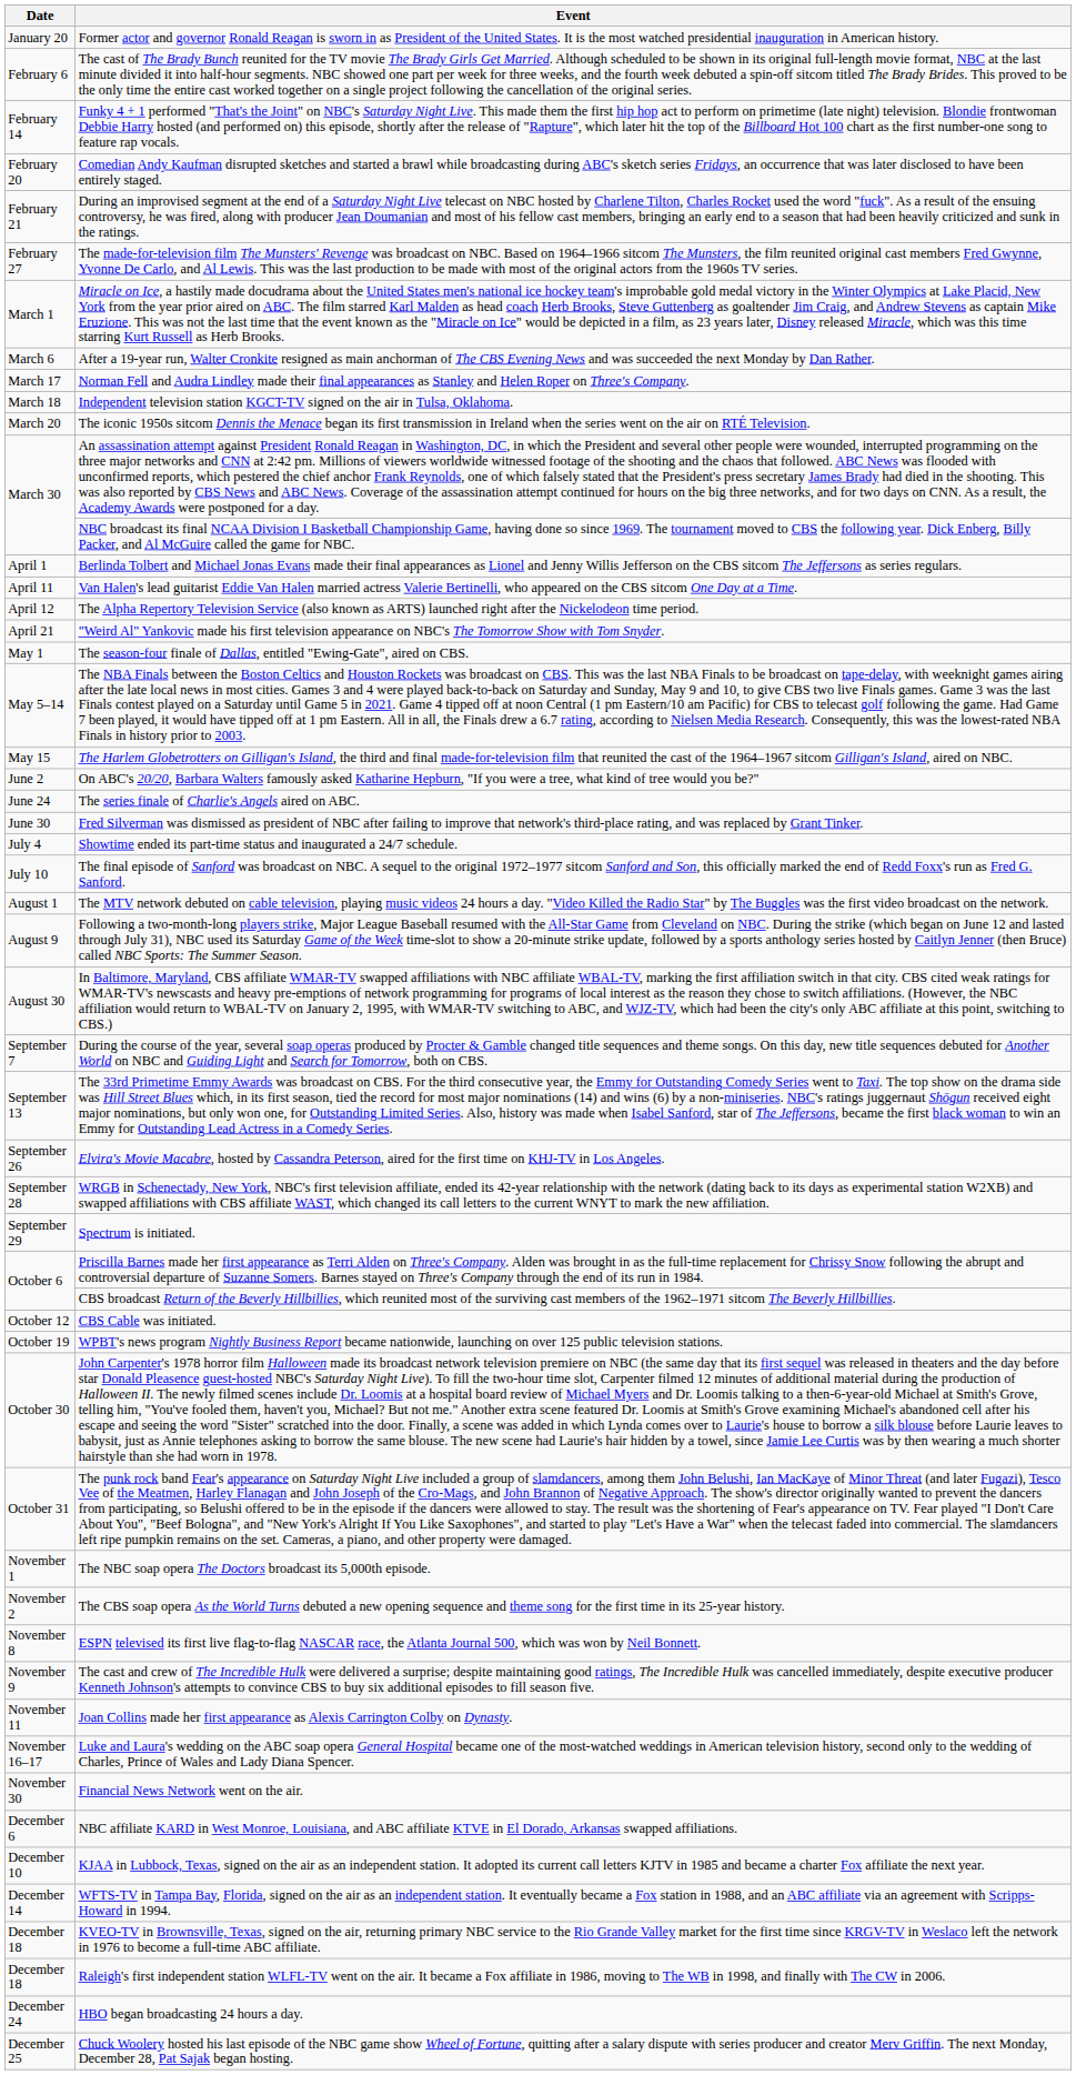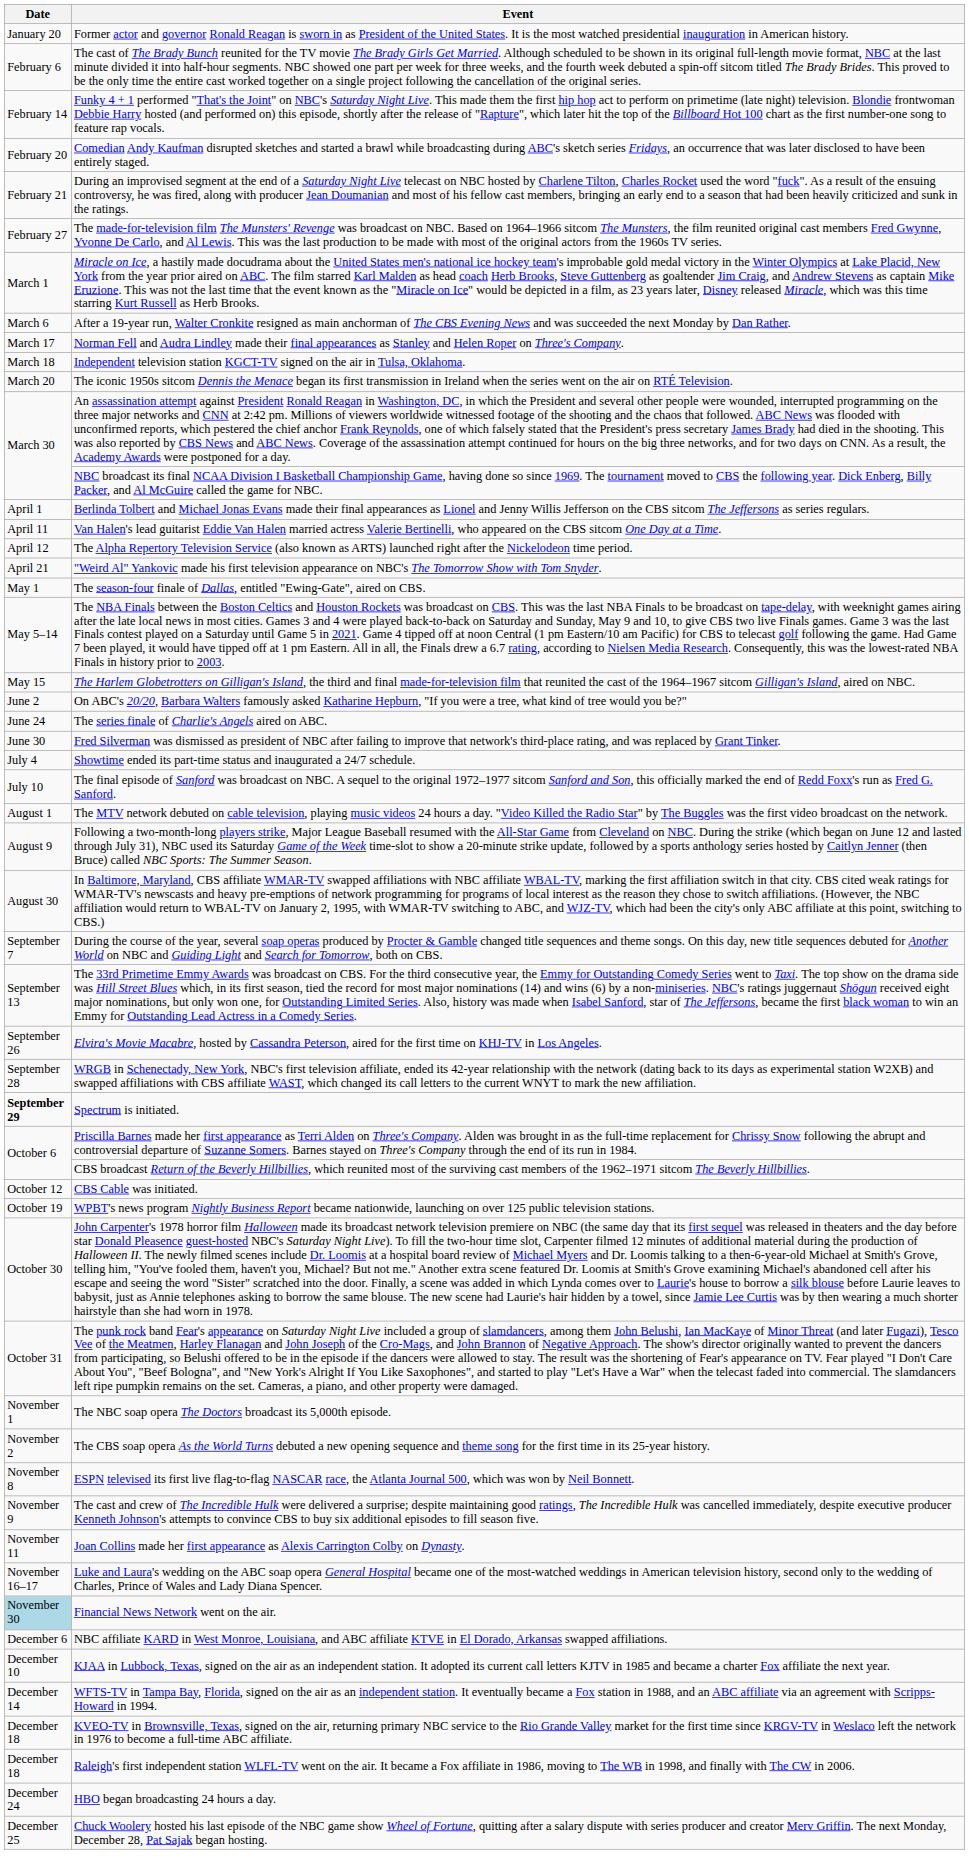Spectrum is initiated. | Date: normal -> bold
Financial News Network went on the air. | Date: no background -> lightblue background
